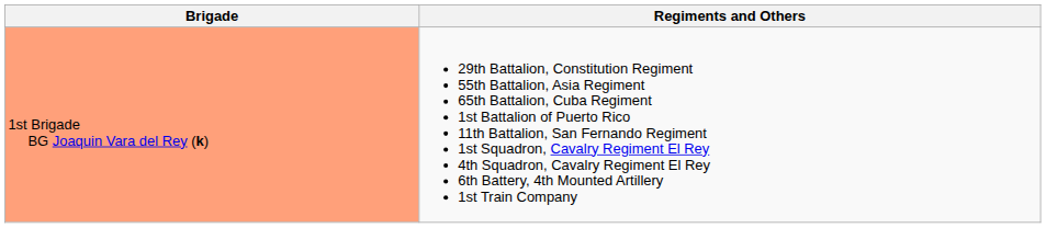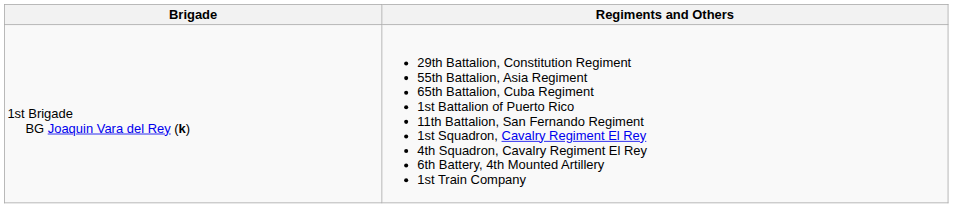1st Brigade BG Joaquin Vara del Rey (k) | Brigade: lightsalmon background -> no background
